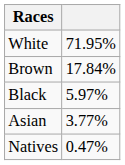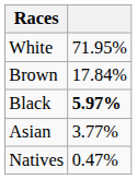Black | column 2: normal -> bold
